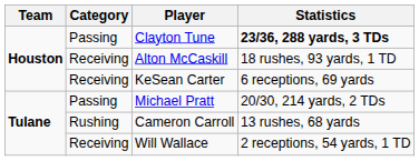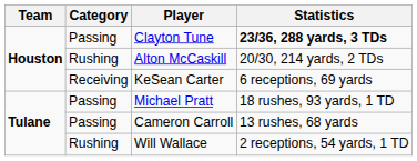Alton McCaskill | Category: Receiving -> Rushing
Alton McCaskill | Statistics: 18 rushes, 93 yards, 1 TD -> 20/30, 214 yards, 2 TDs
Michael Pratt | Statistics: 20/30, 214 yards, 2 TDs -> 18 rushes, 93 yards, 1 TD
Cameron Carroll | Category: Rushing -> Passing
Will Wallace | Category: Receiving -> Rushing
